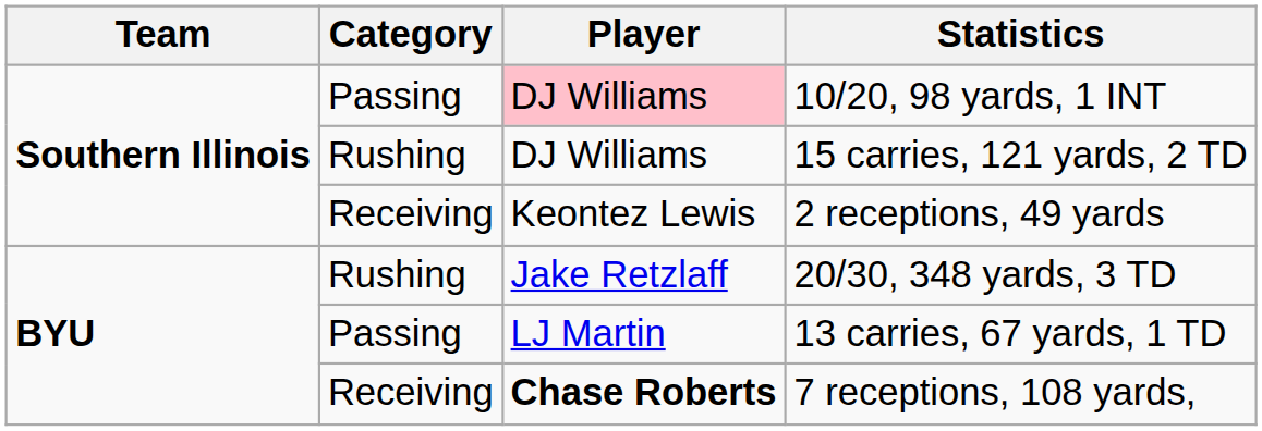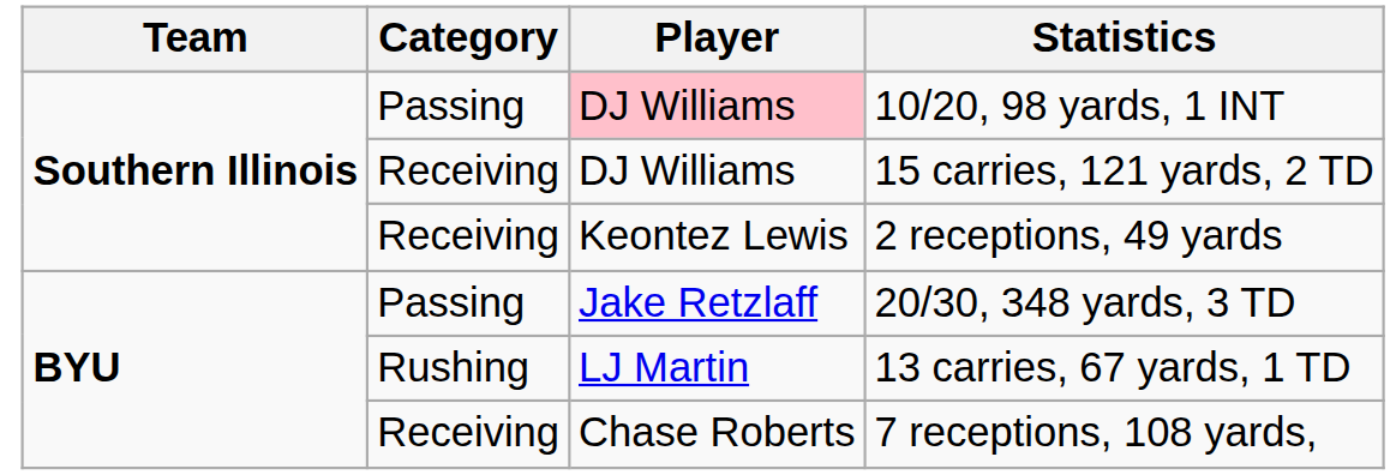15 carries, 121 yards, 2 TD | Category: Rushing -> Receiving
20/30, 348 yards, 3 TD | Category: Rushing -> Passing
13 carries, 67 yards, 1 TD | Category: Passing -> Rushing
7 receptions, 108 yards, | Player: bold -> normal
